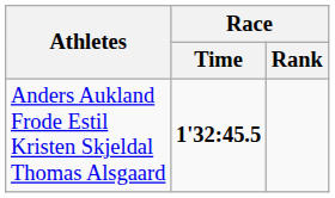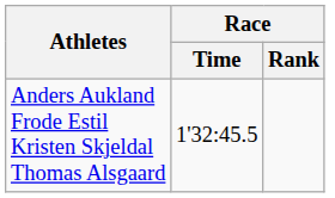Anders Aukland Frode Estil Kristen Skjeldal Thomas Alsgaard | Race / Time: bold -> normal
